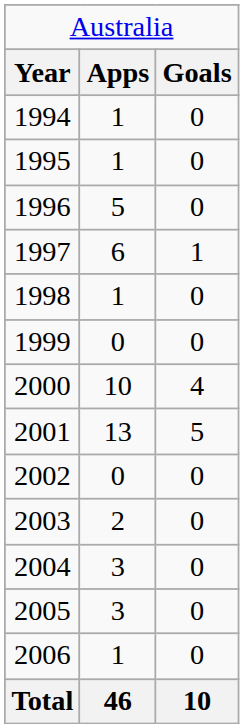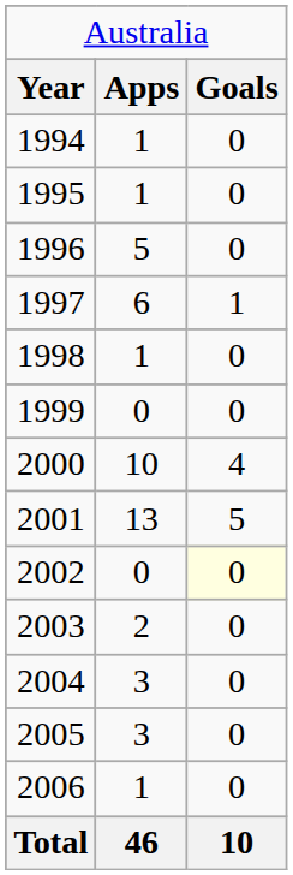2002 | column 3: no background -> lightyellow background
